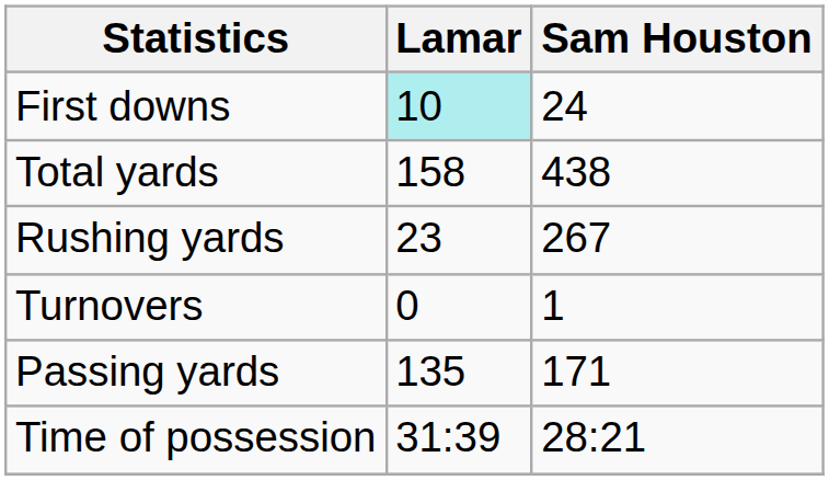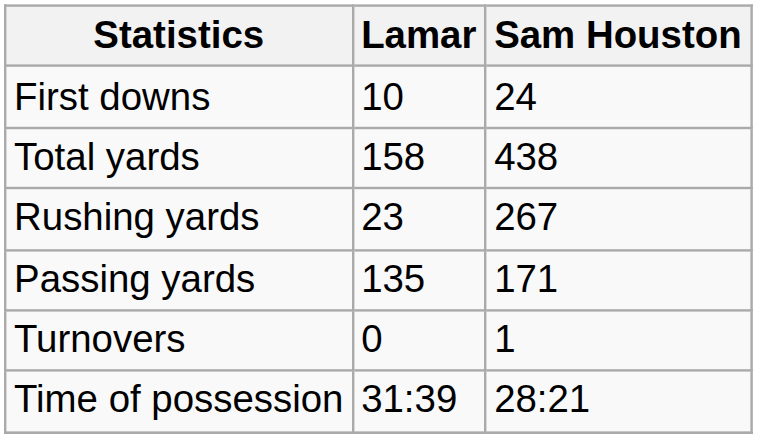First downs | Lamar: paleturquoise background -> no background
rows swapped: Passing yards <-> Turnovers
